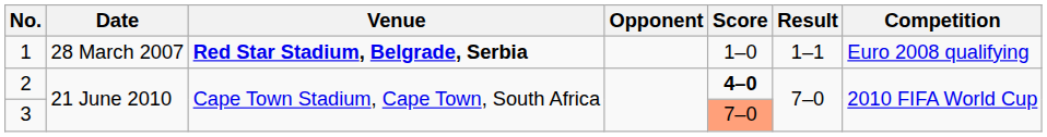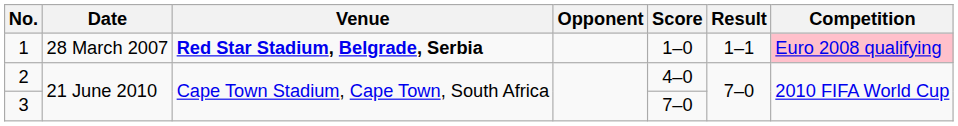1 | Competition: no background -> pink background
2 | Score: bold -> normal
3 | Score: lightsalmon background -> no background
